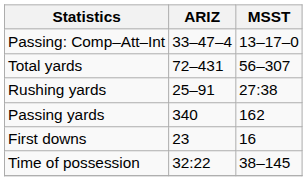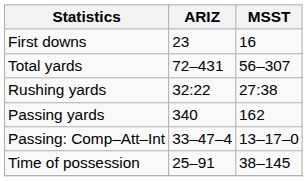rows swapped: First downs <-> Passing: Comp–Att–Int
Rushing yards | ARIZ: 25–91 -> 32:22
Time of possession | ARIZ: 32:22 -> 25–91
